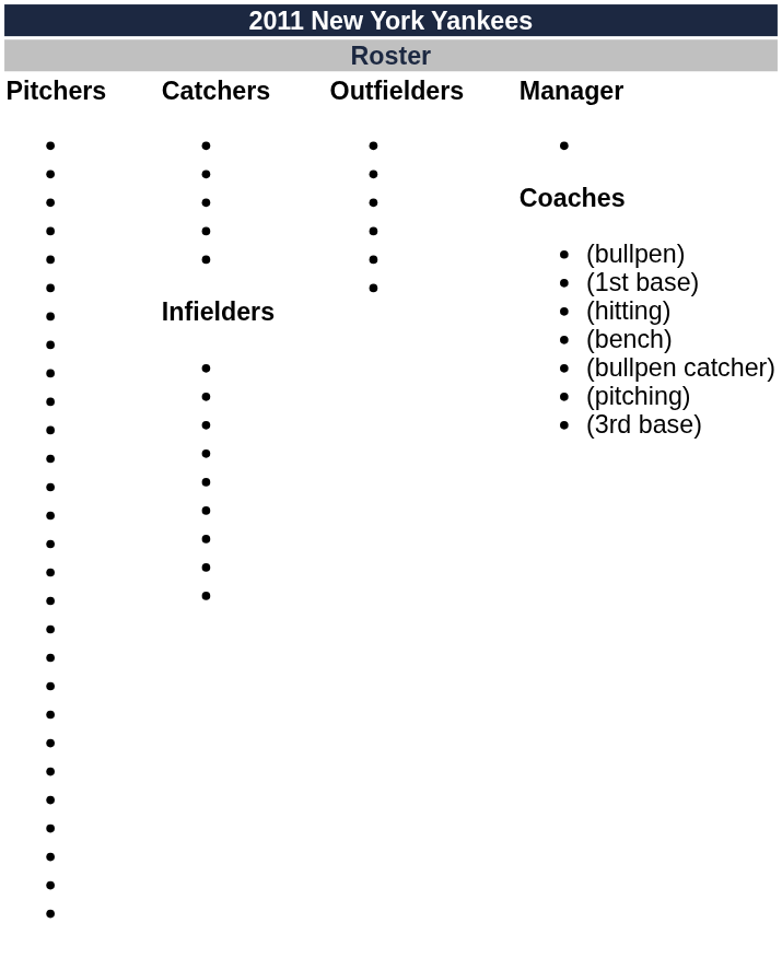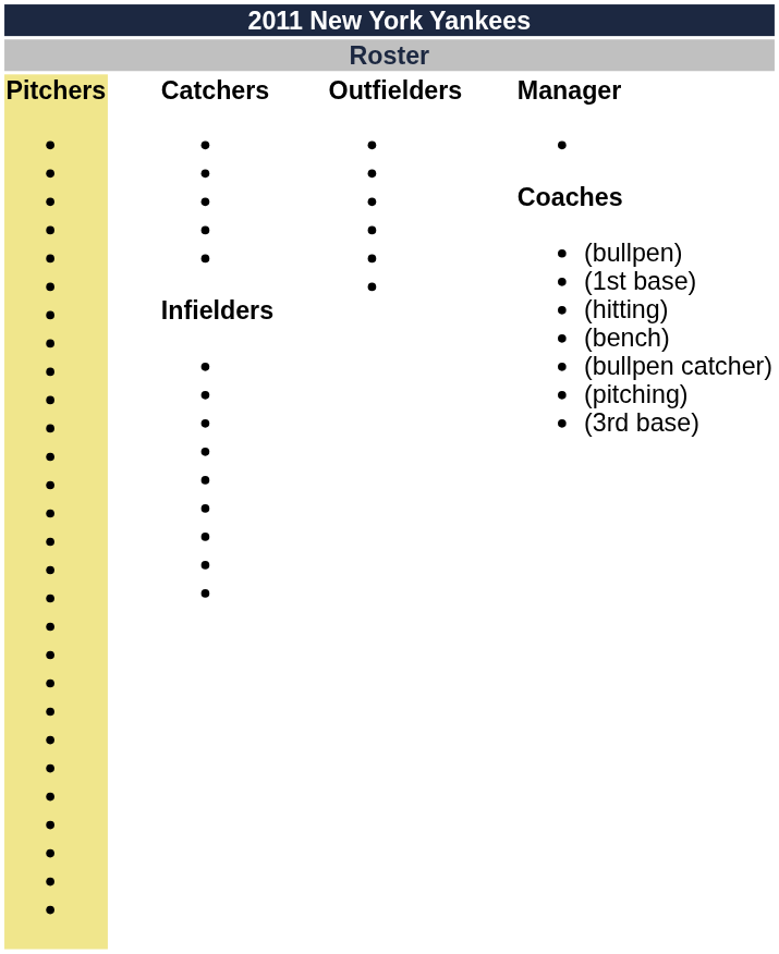Pitchers | column 1: no background -> khaki background
